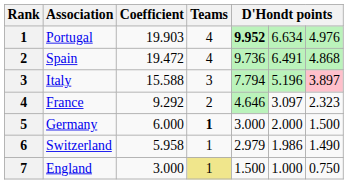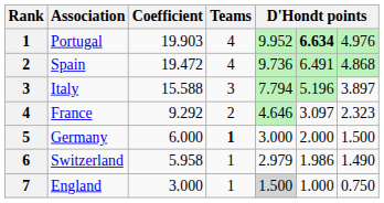Portugal | column 5: bold -> normal
Portugal | column 6: normal -> bold
Italy | column 7: pink background -> no background
England | Teams: khaki background -> no background
England | column 5: no background -> lightgrey background
